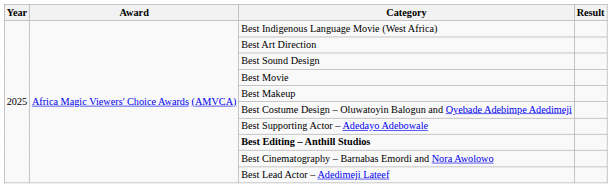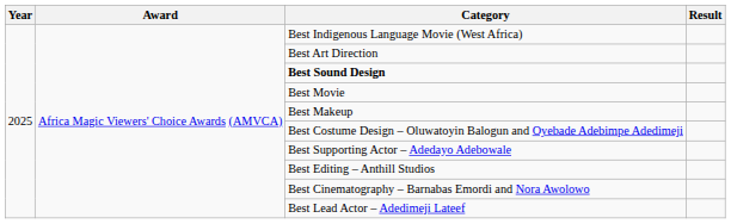Best Sound Design | Category: normal -> bold
Best Editing – Anthill Studios | Category: bold -> normal
